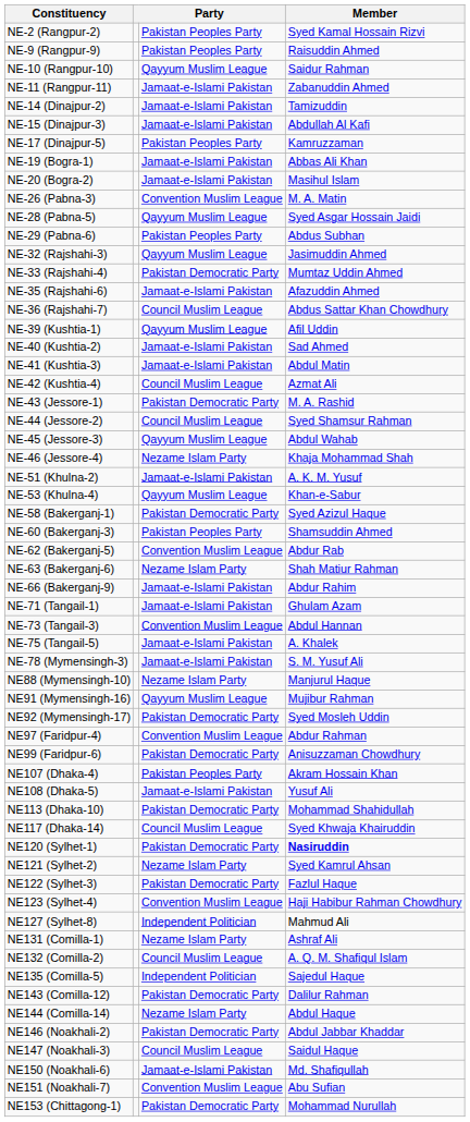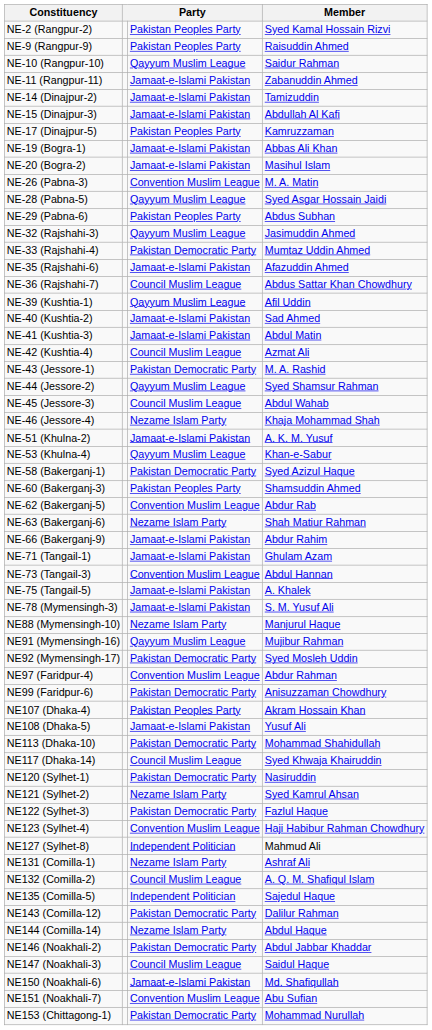NE-44 (Jessore-2) | column 3: Council Muslim League -> Qayyum Muslim League
NE-45 (Jessore-3) | column 3: Qayyum Muslim League -> Council Muslim League
NE120 (Sylhet-1) | Member: bold -> normal
